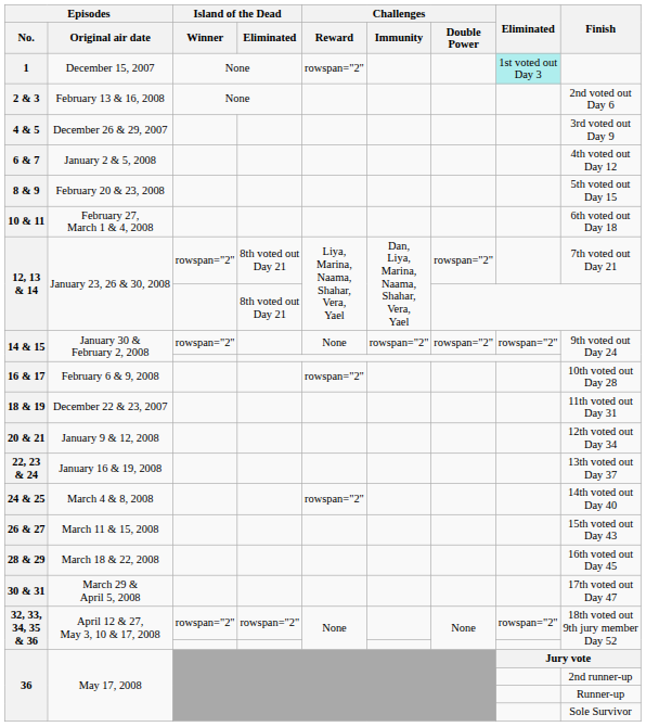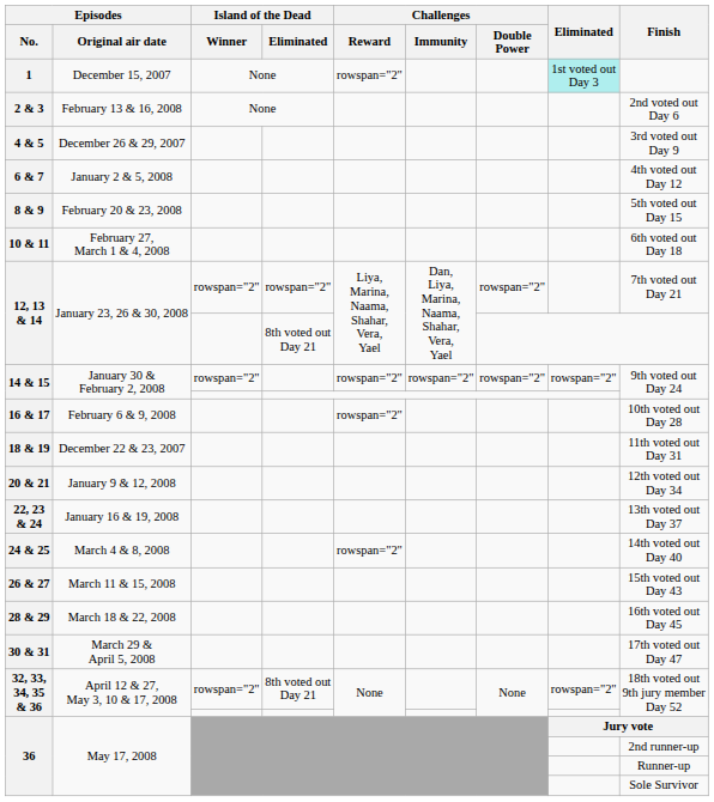12, 13 & 14 / rowspan="2" | Island of the Dead / Eliminated: 8th voted out Day 21 -> rowspan="2"
14 & 15 / rowspan="2" | Challenges / Reward: None -> rowspan="2"
32, 33, 34, 35 & 36 / rowspan="2" | Island of the Dead / Eliminated: rowspan="2" -> 8th voted out Day 21
